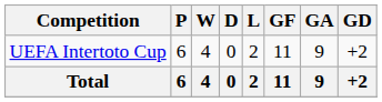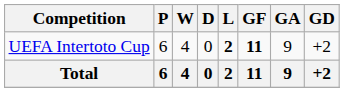UEFA Intertoto Cup | L: normal -> bold
UEFA Intertoto Cup | GF: normal -> bold
